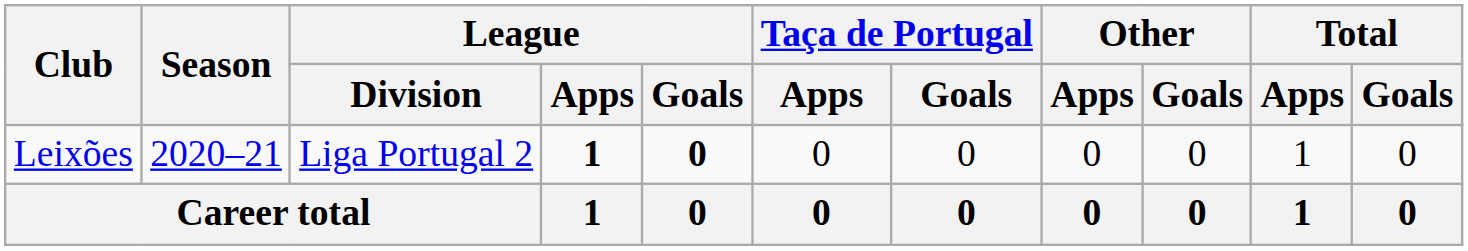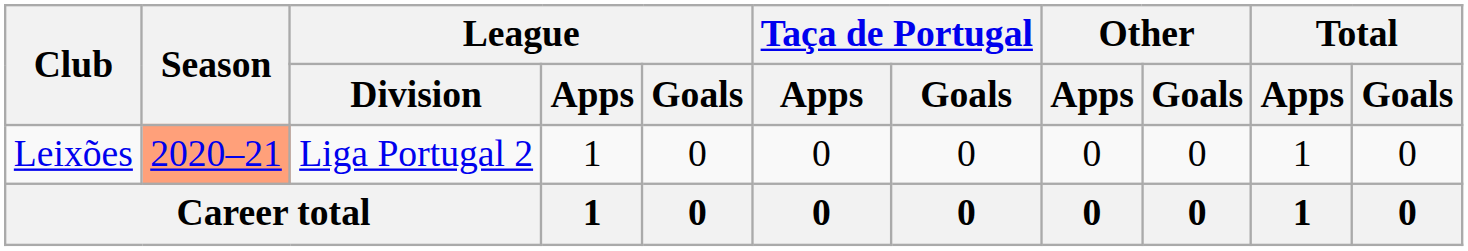Leixões | Season: no background -> lightsalmon background
Leixões | League / Apps: bold -> normal
Leixões | League / Goals: bold -> normal
